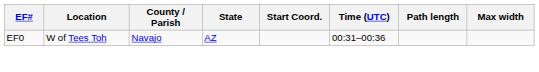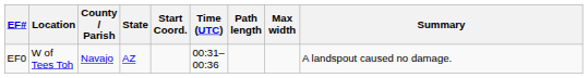+ column: Summary | A landspout caused no damage.
